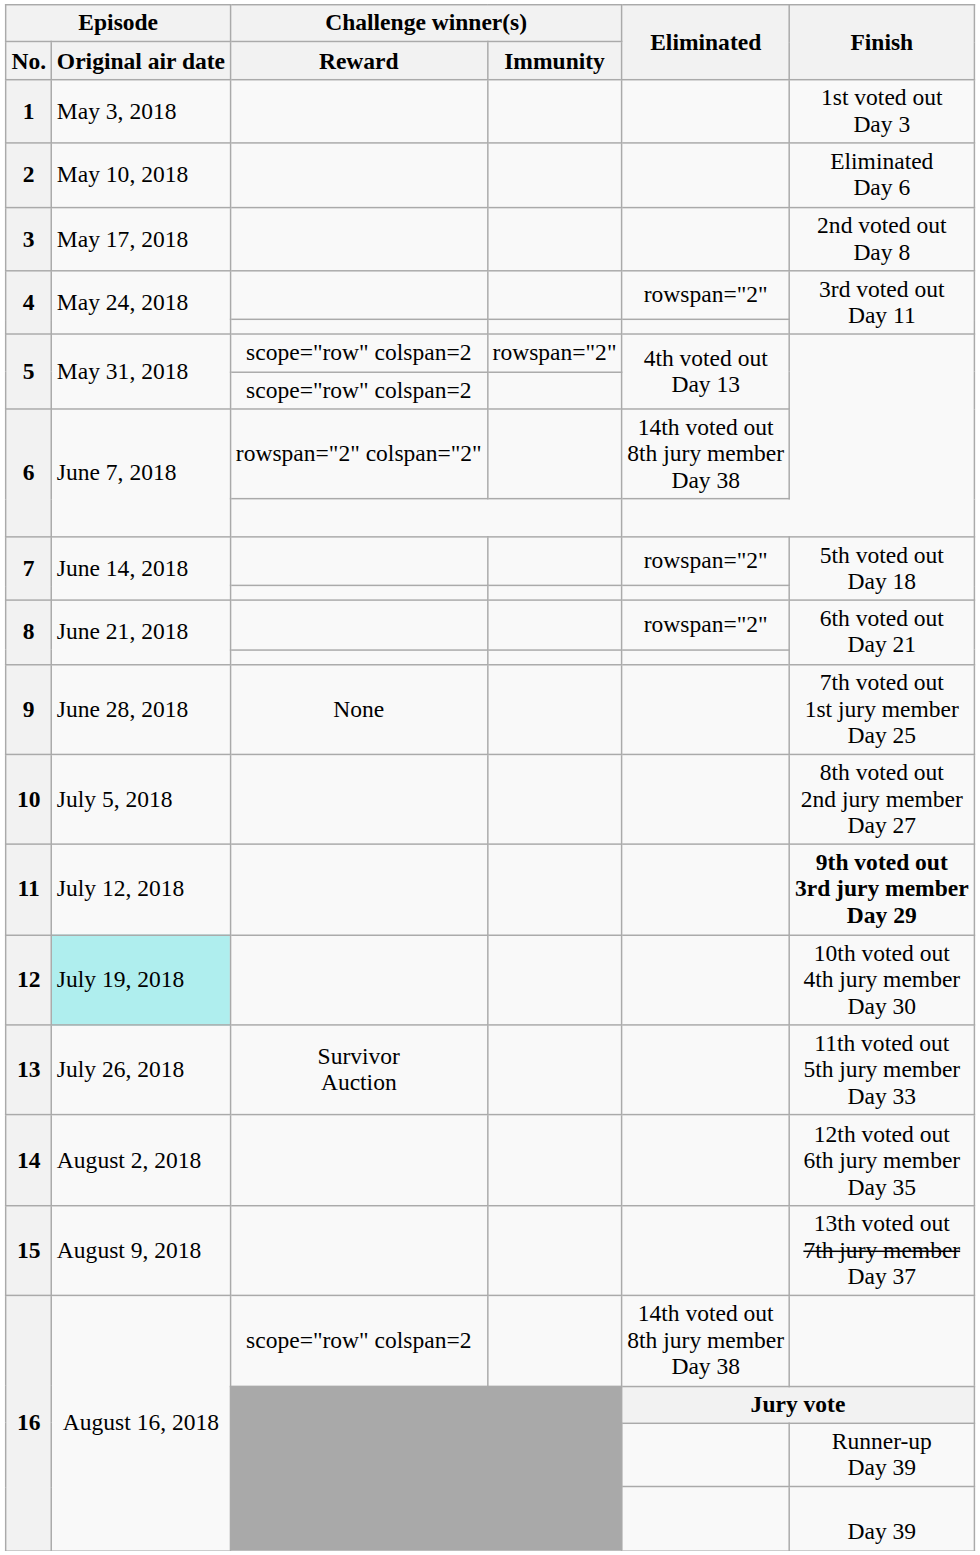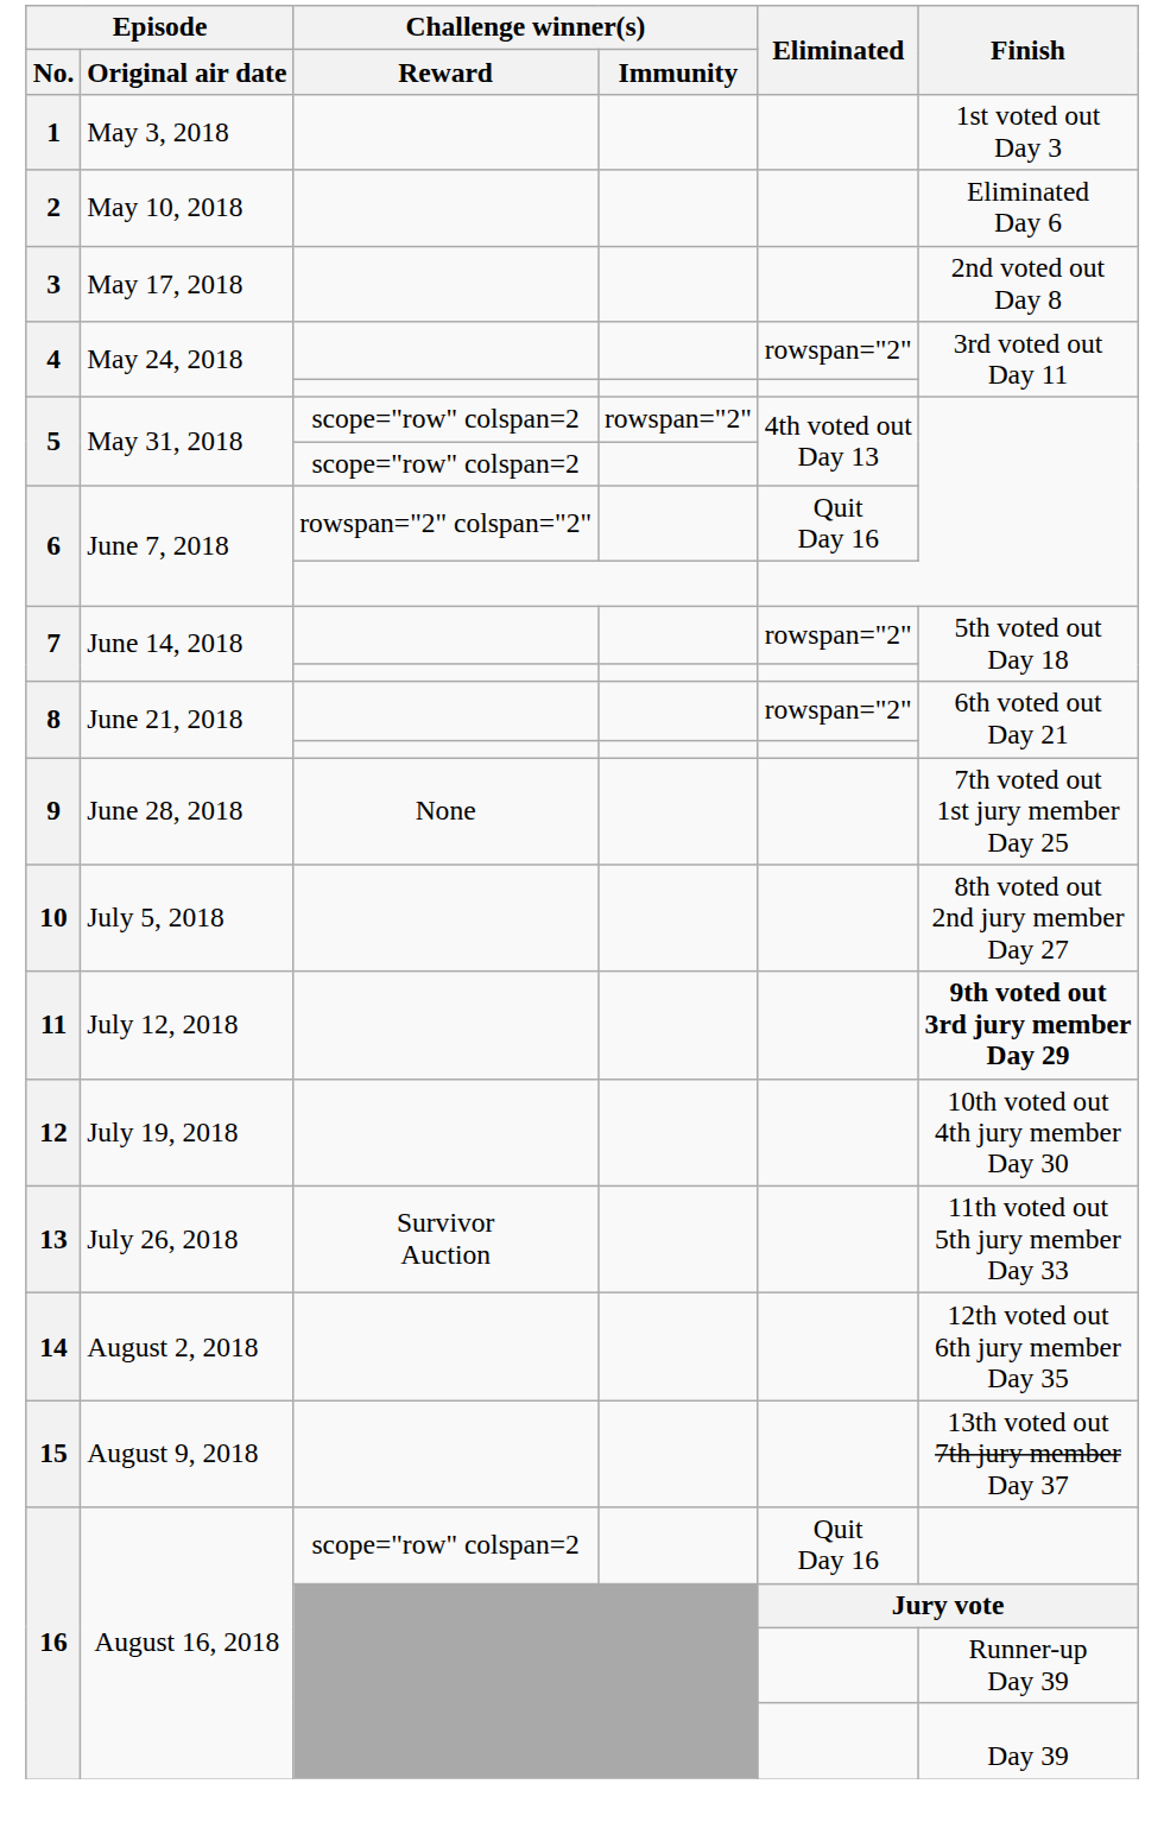6 / rowspan="2" colspan="2" | Eliminated: 14th voted out 8th jury member Day 38 -> Quit Day 16
12 | Episode / Original air date: paleturquoise background -> no background
16 / scope="row" colspan=2 | Eliminated: 14th voted out 8th jury member Day 38 -> Quit Day 16
